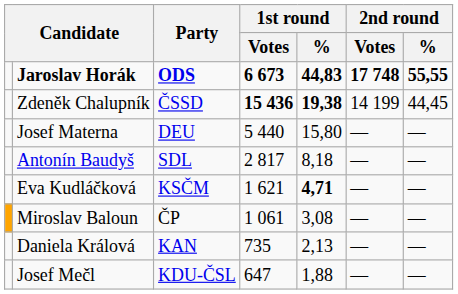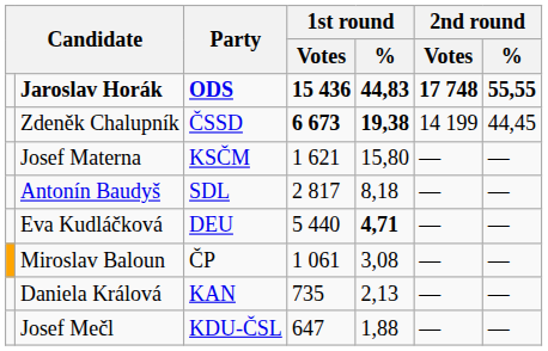Jaroslav Horák | 1st round / Votes: 6 673 -> 15 436
Zdeněk Chalupník | 1st round / Votes: 15 436 -> 6 673
Josef Materna | Party: DEU -> KSČM
Josef Materna | 1st round / Votes: 5 440 -> 1 621
Eva Kudláčková | Party: KSČM -> DEU
Eva Kudláčková | 1st round / Votes: 1 621 -> 5 440
